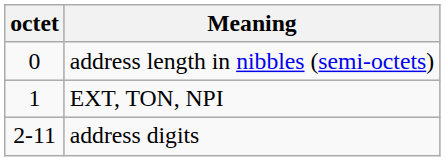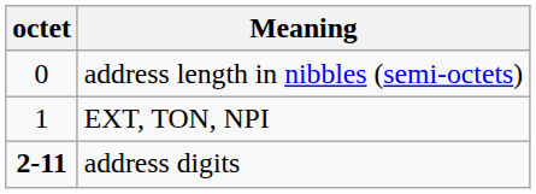address digits | octet: normal -> bold
